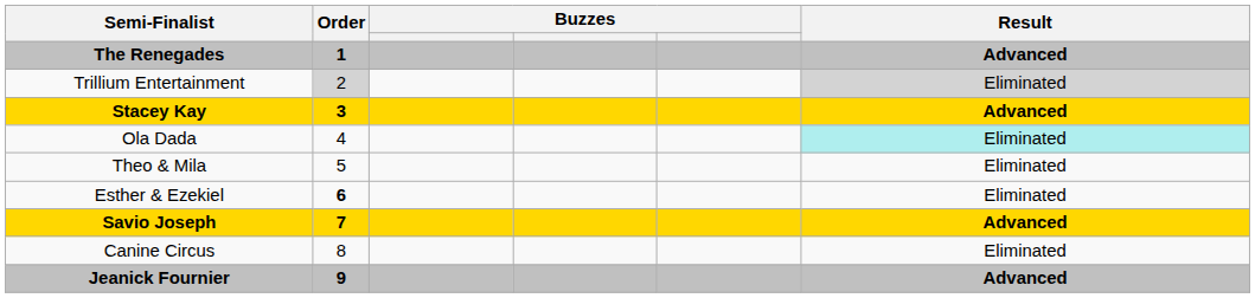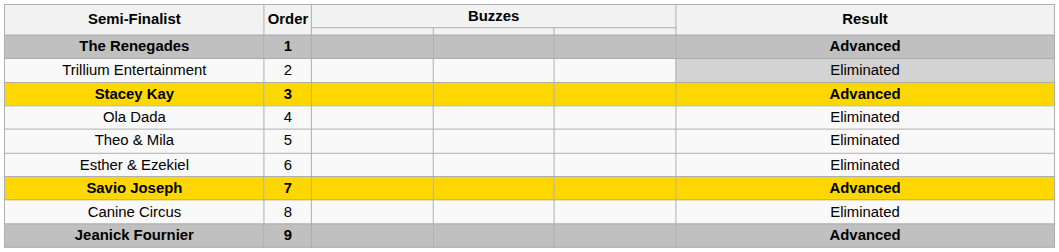Trillium Entertainment | Order: lightgrey background -> no background
Ola Dada | Result: paleturquoise background -> no background
Esther & Ezekiel | Order: bold -> normal
